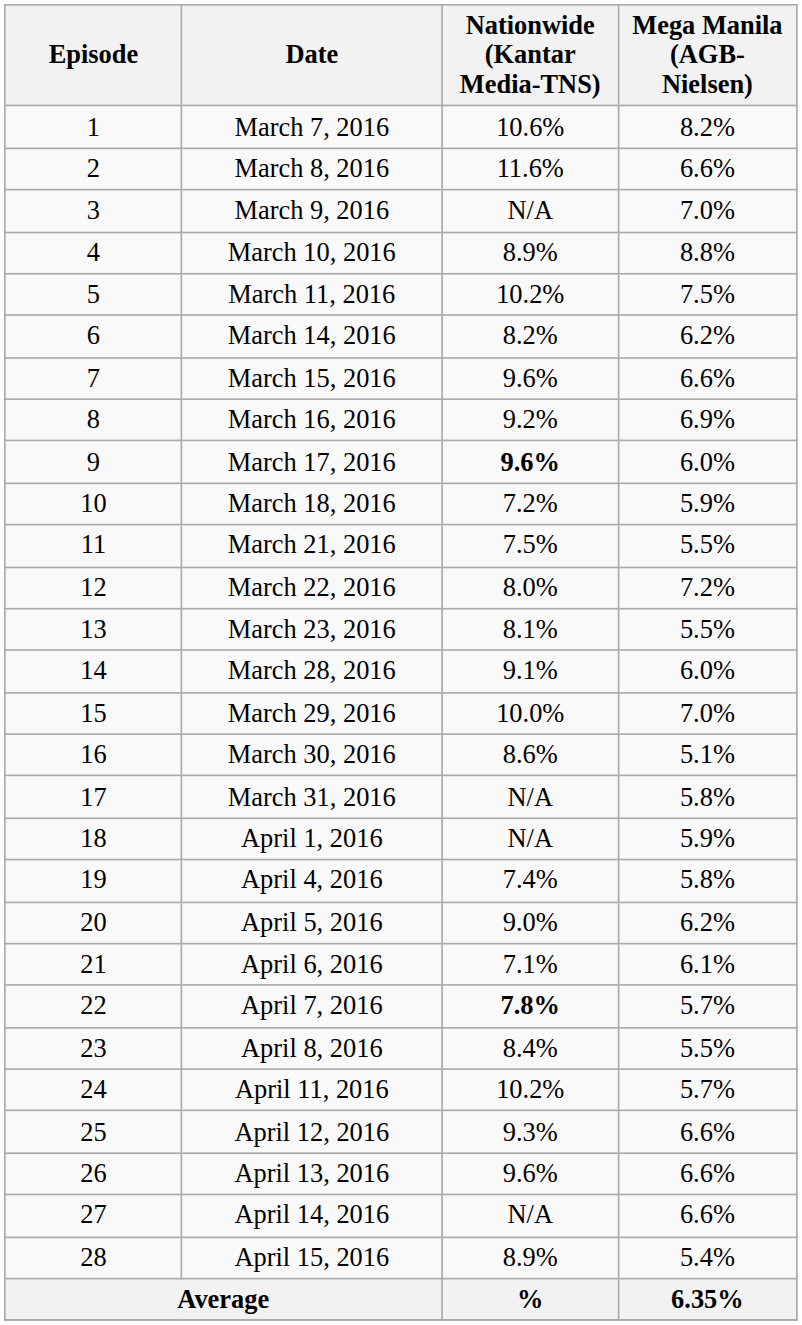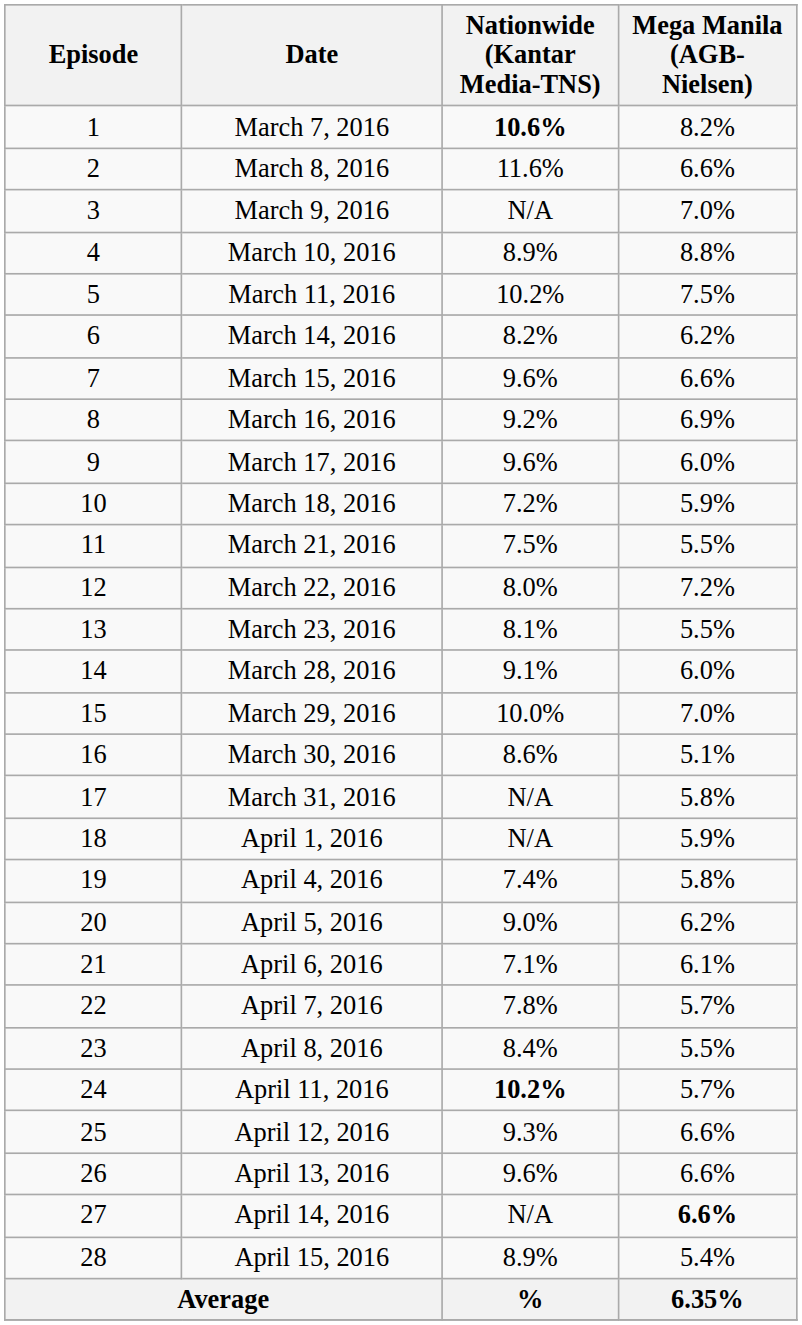March 7, 2016 | Nationwide (Kantar Media-TNS): normal -> bold
March 17, 2016 | Nationwide (Kantar Media-TNS): bold -> normal
April 7, 2016 | Nationwide (Kantar Media-TNS): bold -> normal
April 11, 2016 | Nationwide (Kantar Media-TNS): normal -> bold
April 14, 2016 | Mega Manila (AGB-Nielsen): normal -> bold
